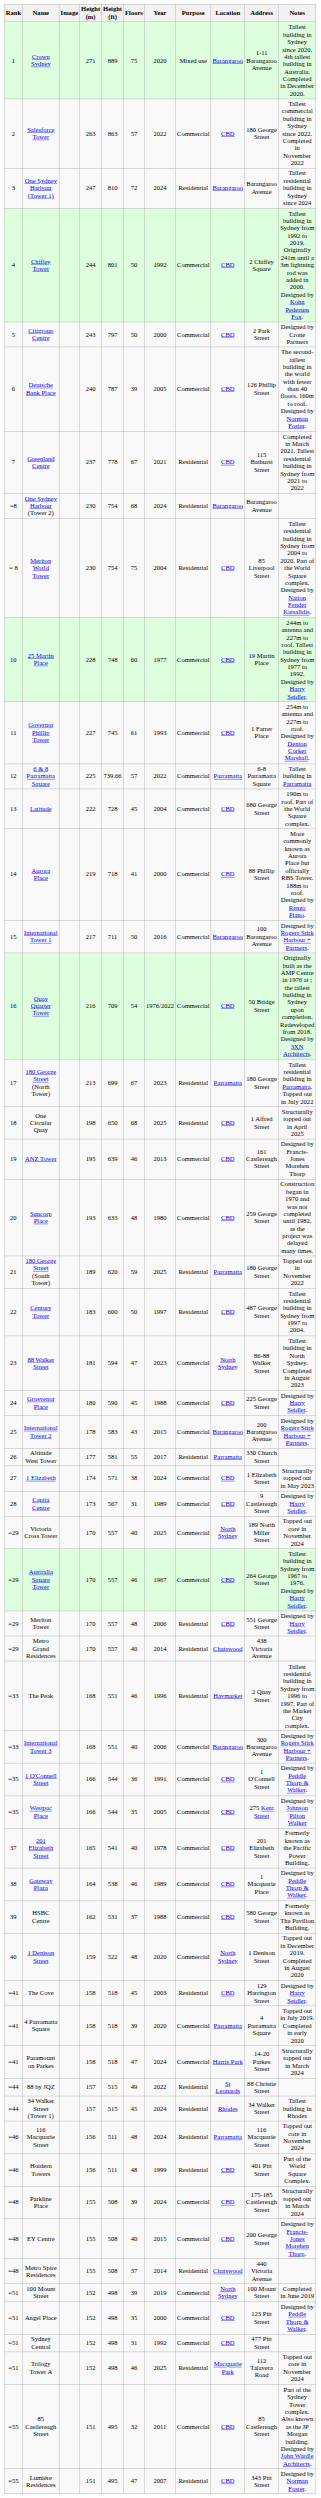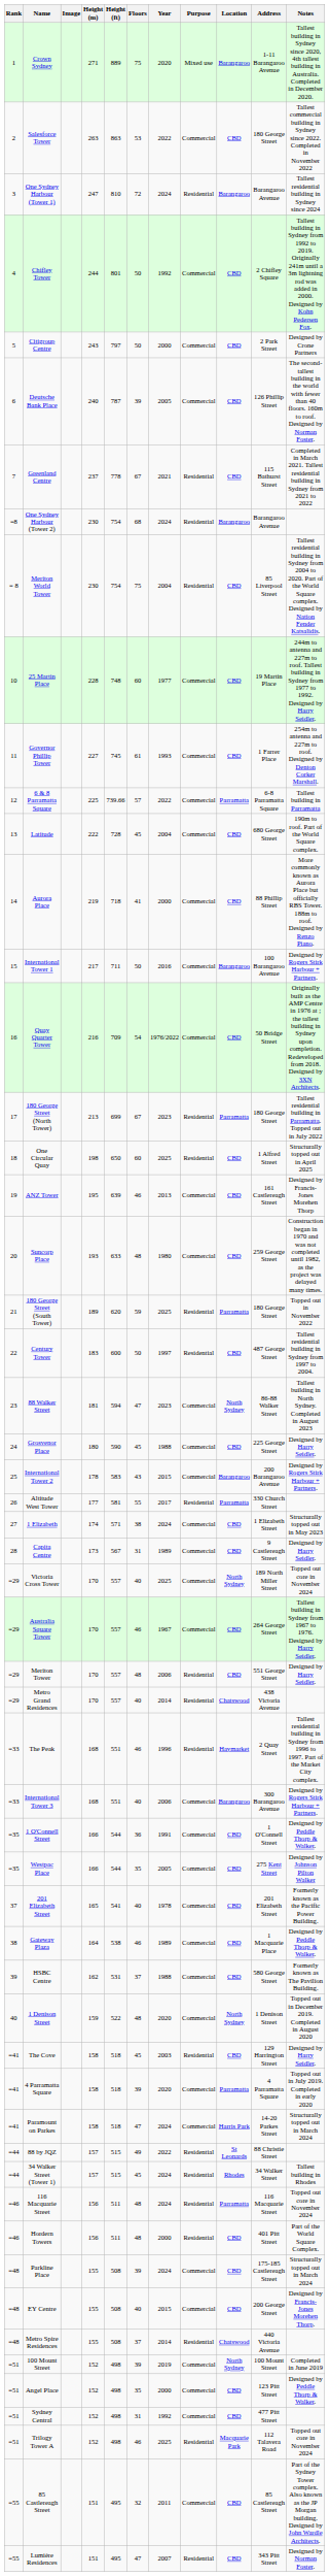Salesforce Tower | Floors: 57 -> 53
One Circular Quay | Floors: 68 -> 60
Hordern Towers | Year: 1999 -> 2000
